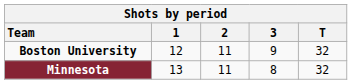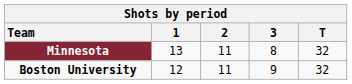rows swapped: Minnesota <-> Boston University
